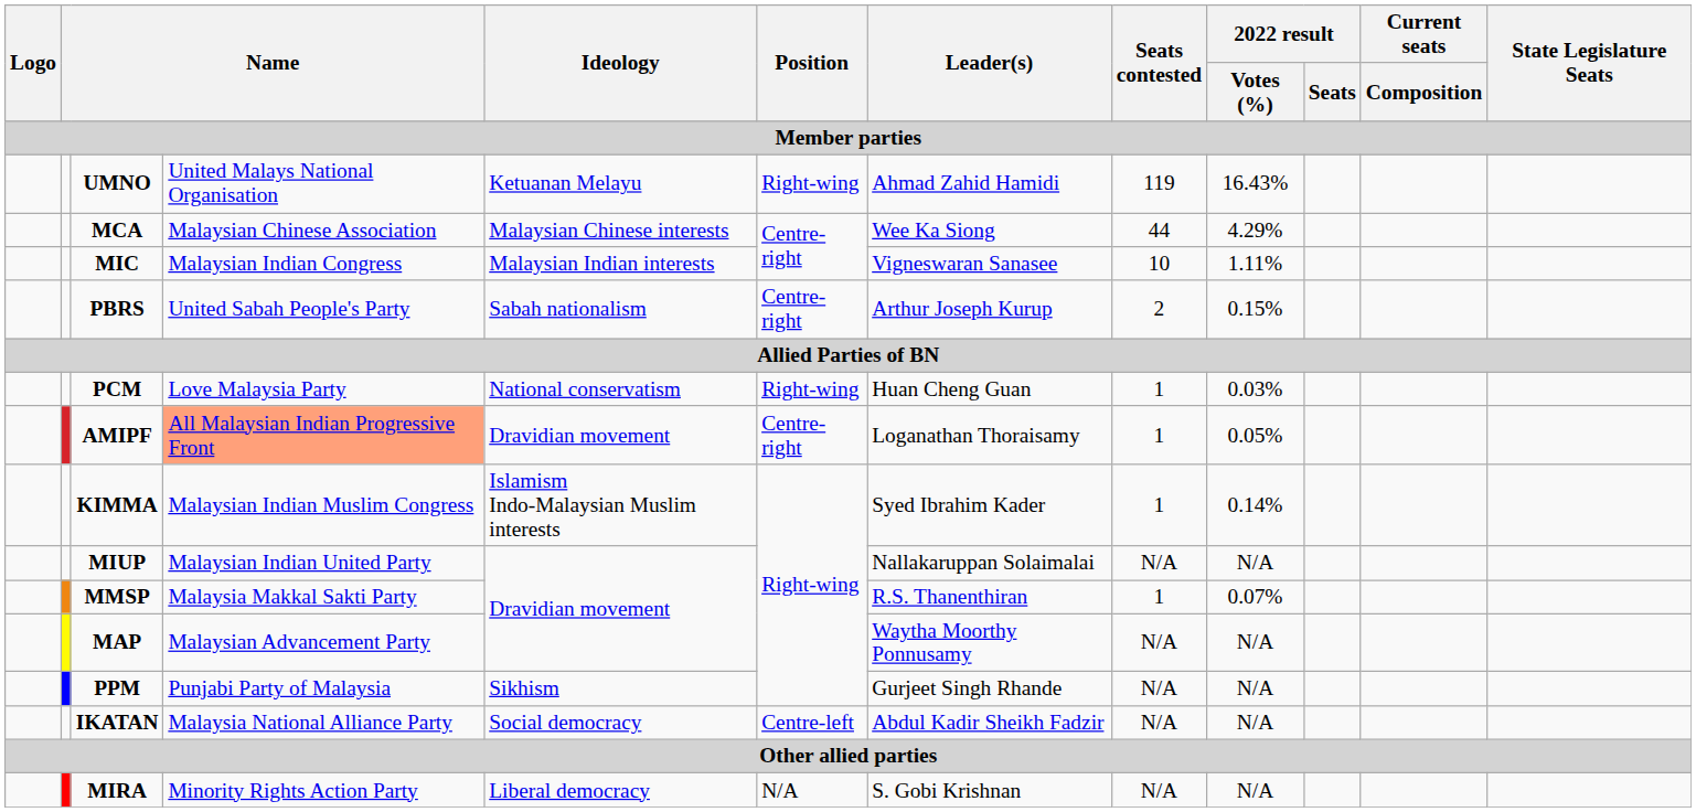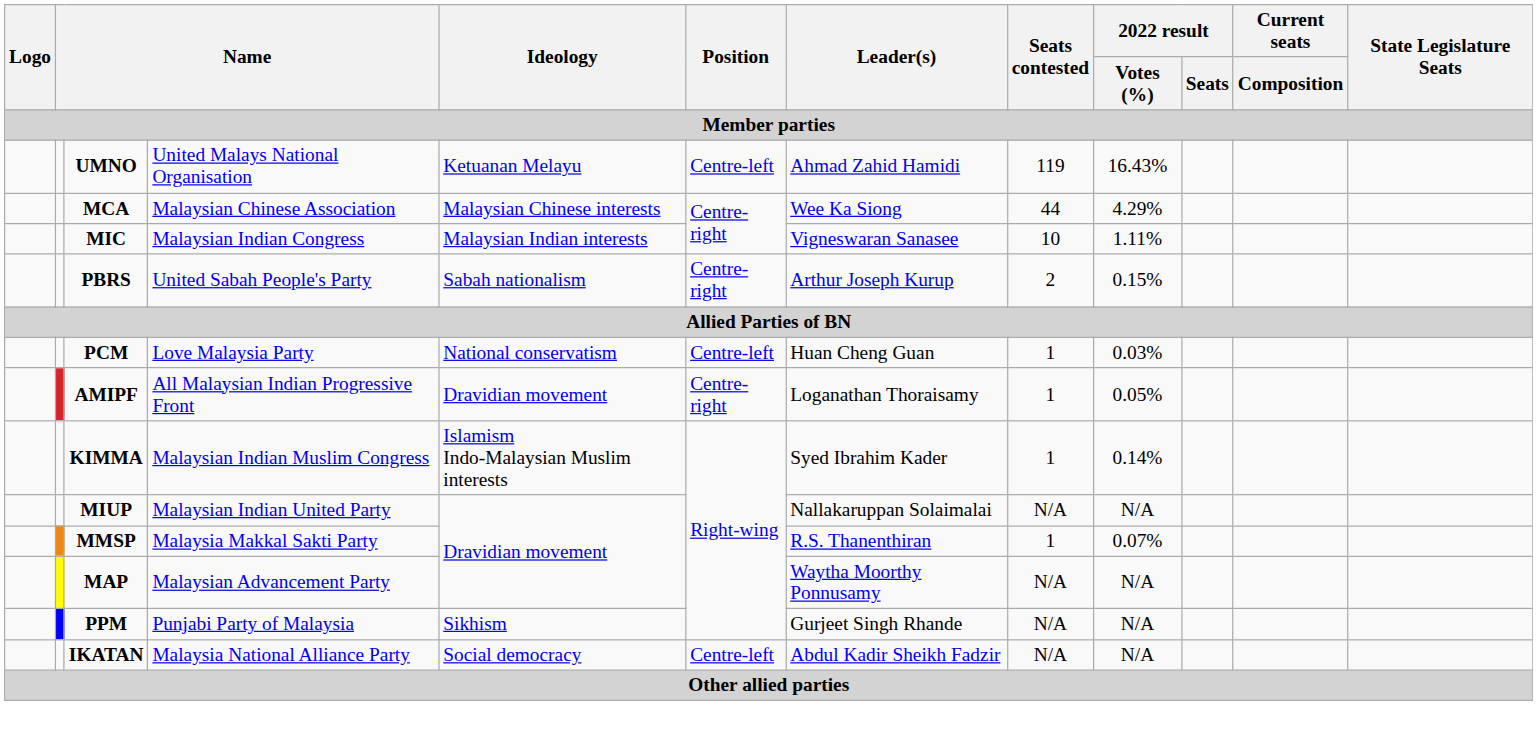UMNO | Position: Right-wing -> Centre-left
PCM | Position: Right-wing -> Centre-left
AMIPF | column 4: lightsalmon background -> no background
- row: MIRA | Minority Rights Action Party | Liberal democracy | N/A | S. Gobi Krishnan | N/A | N/A
